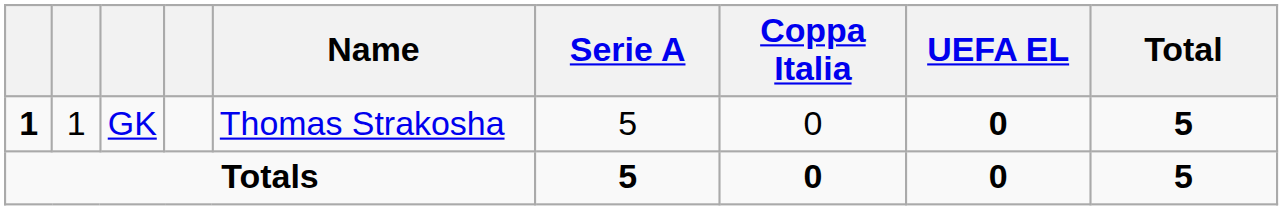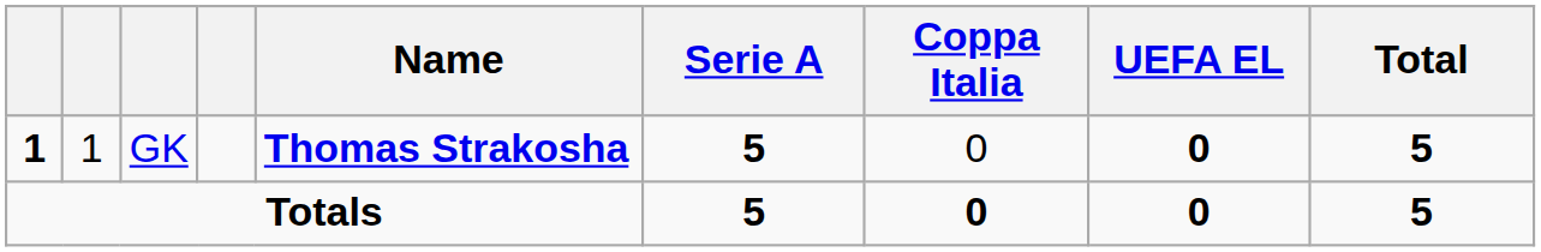row 2 | Name: normal -> bold
row 2 | Serie A: normal -> bold
